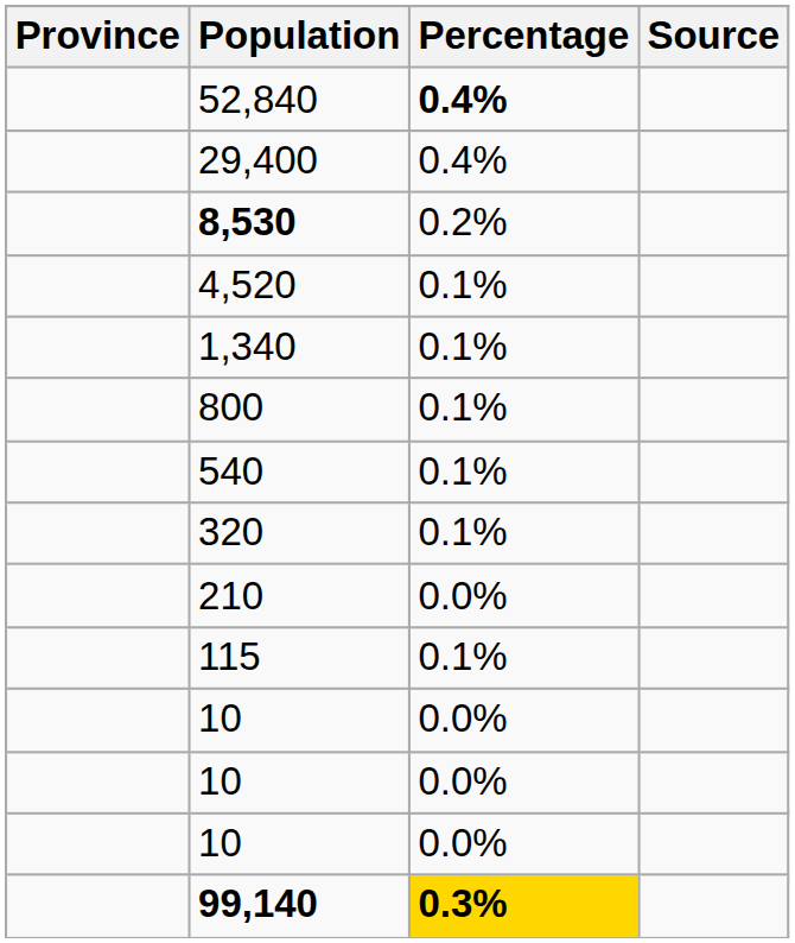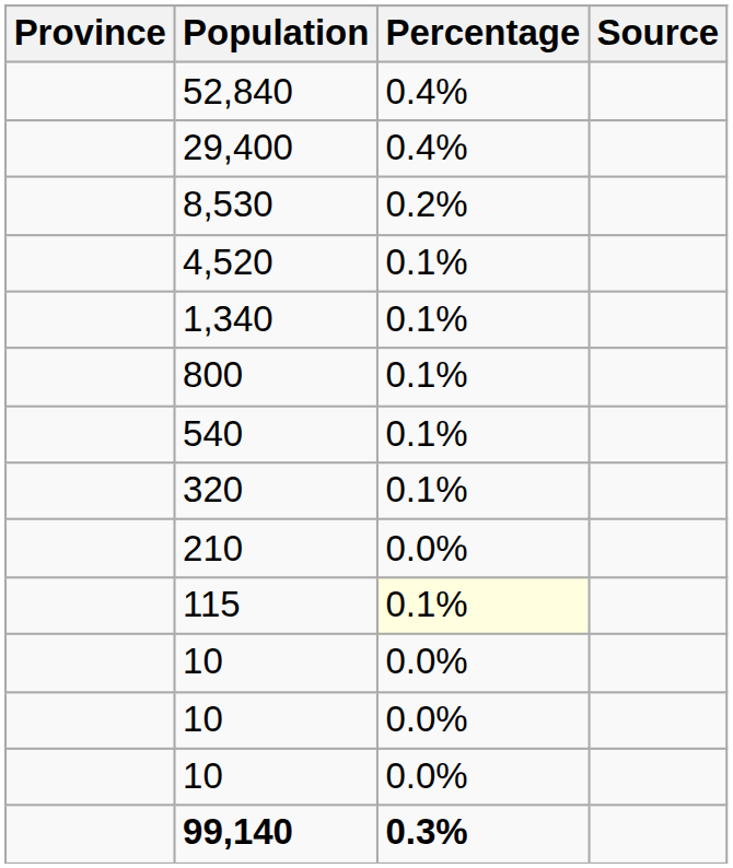52,840 | Percentage: bold -> normal
8,530 | Population: bold -> normal
115 | Percentage: no background -> lightyellow background
99,140 | Percentage: gold background -> no background
